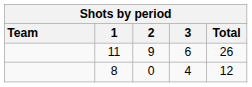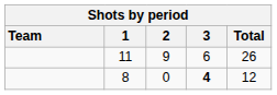8 | 3: normal -> bold
